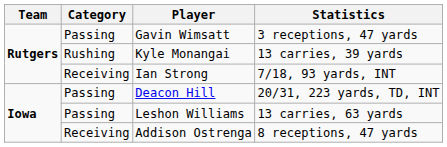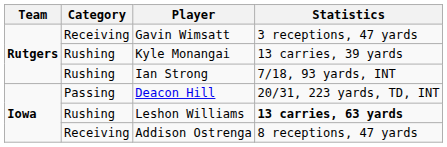Gavin Wimsatt | Category: Passing -> Receiving
Ian Strong | Category: Receiving -> Rushing
Leshon Williams | Category: Passing -> Rushing
Leshon Williams | Statistics: normal -> bold
